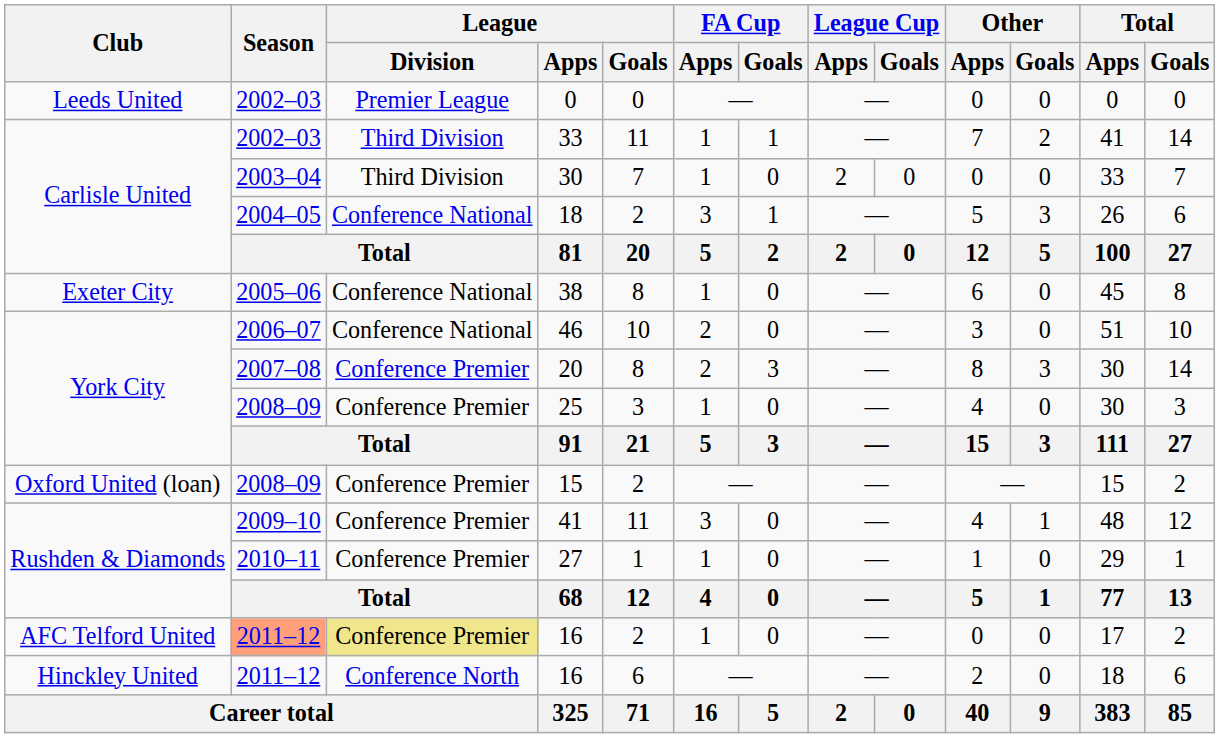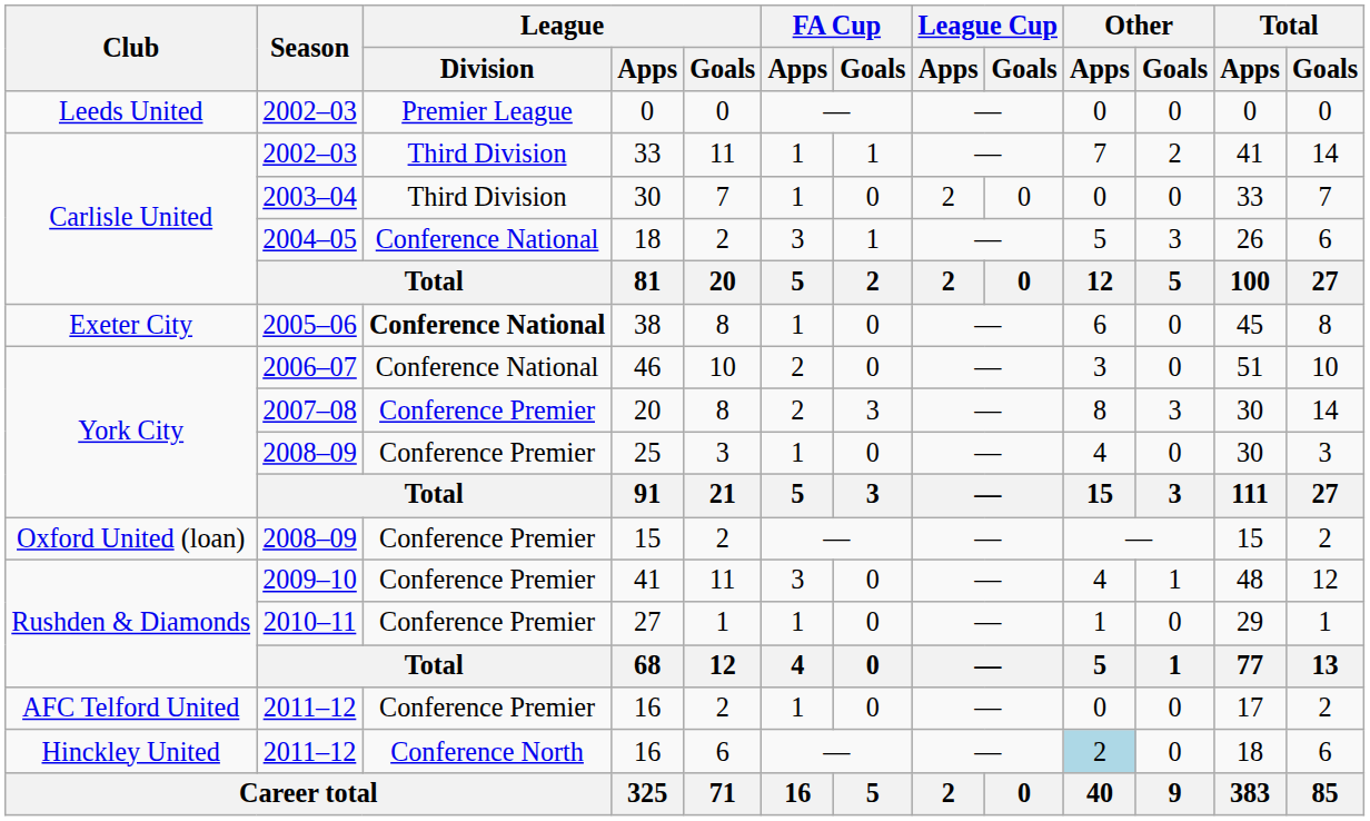38 | League / Division: normal -> bold
AFC Telford United / 16 | Season: lightsalmon background -> no background
AFC Telford United / 16 | League / Division: khaki background -> no background
Hinckley United / 16 | Other / Apps: no background -> lightblue background
